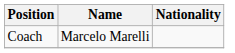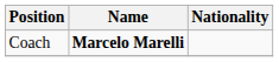Coach | Name: normal -> bold
